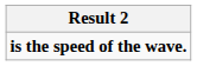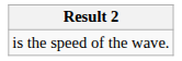row 2 | column 1: bold -> normal
